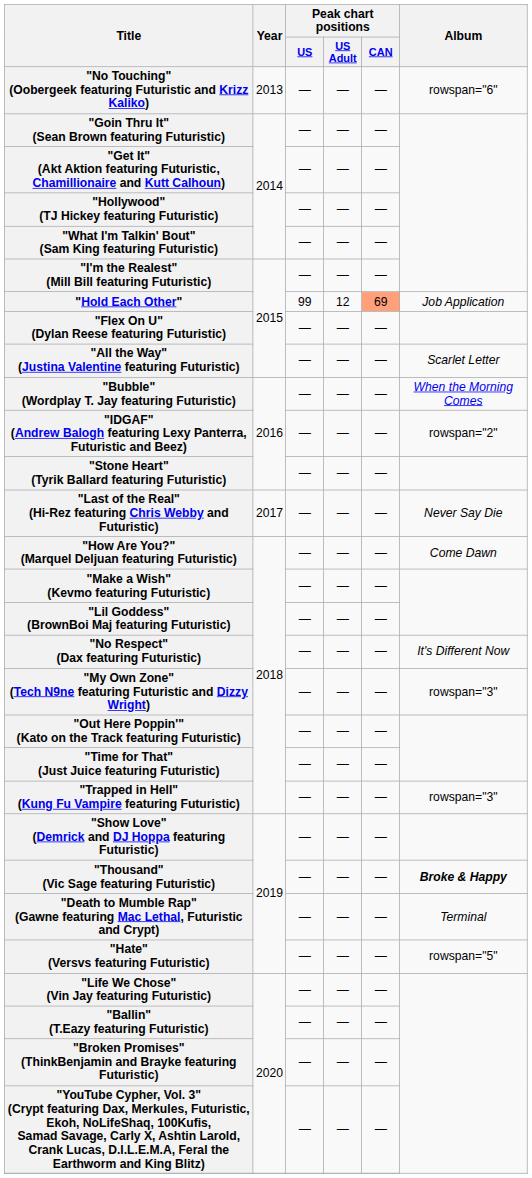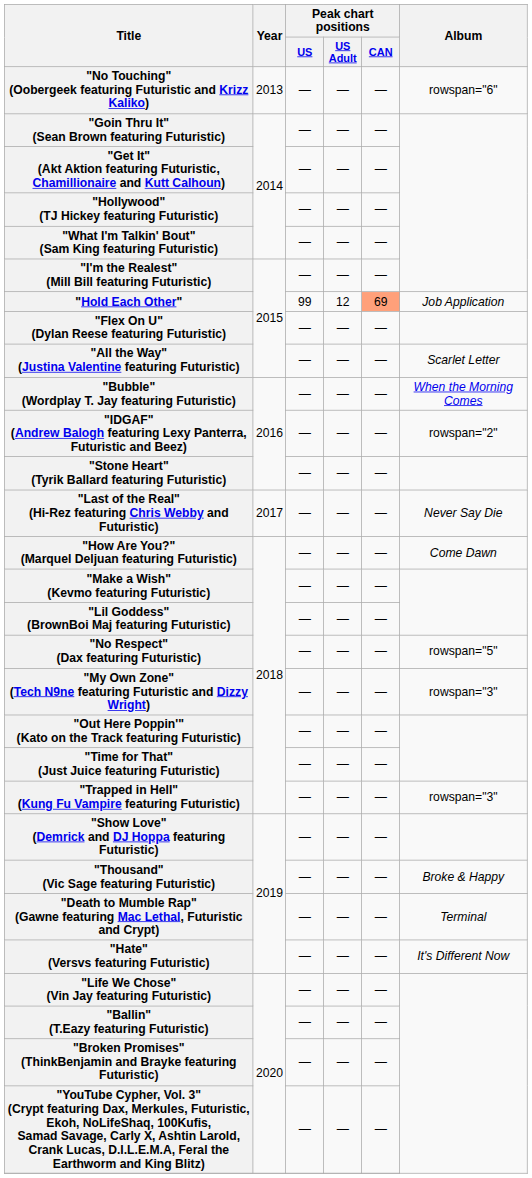"No Respect" (Dax featuring Futuristic) | Album: It's Different Now -> rowspan="5"
"Thousand" (Vic Sage featuring Futuristic) | Album: bold -> normal
"Hate" (Versvs featuring Futuristic) | Album: rowspan="5" -> It's Different Now
